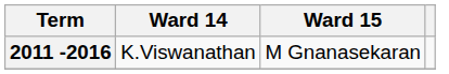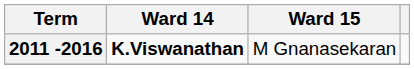2011 -2016 | Ward 14: normal -> bold
